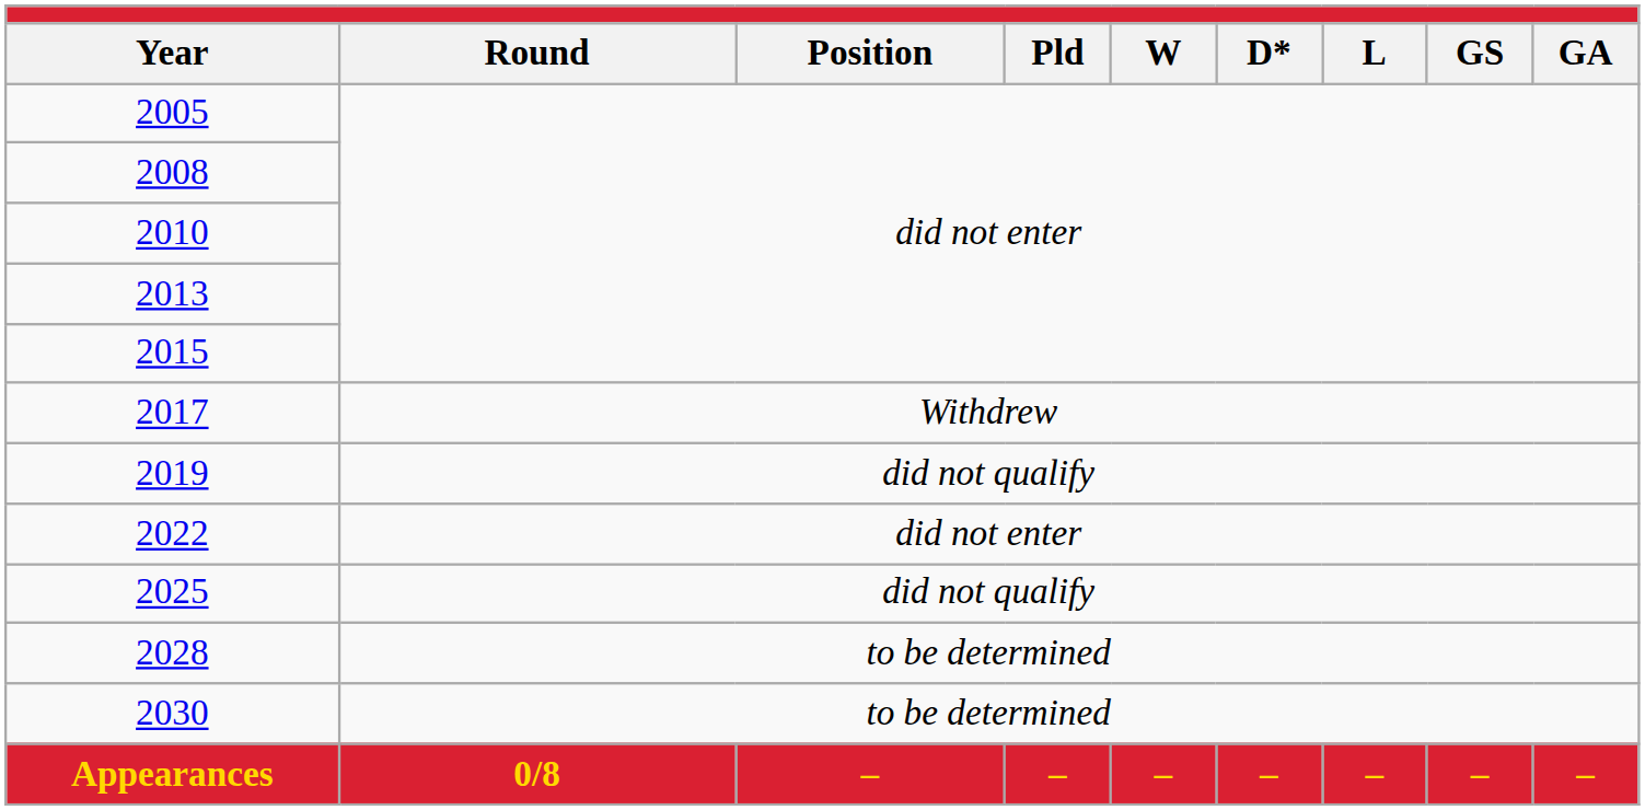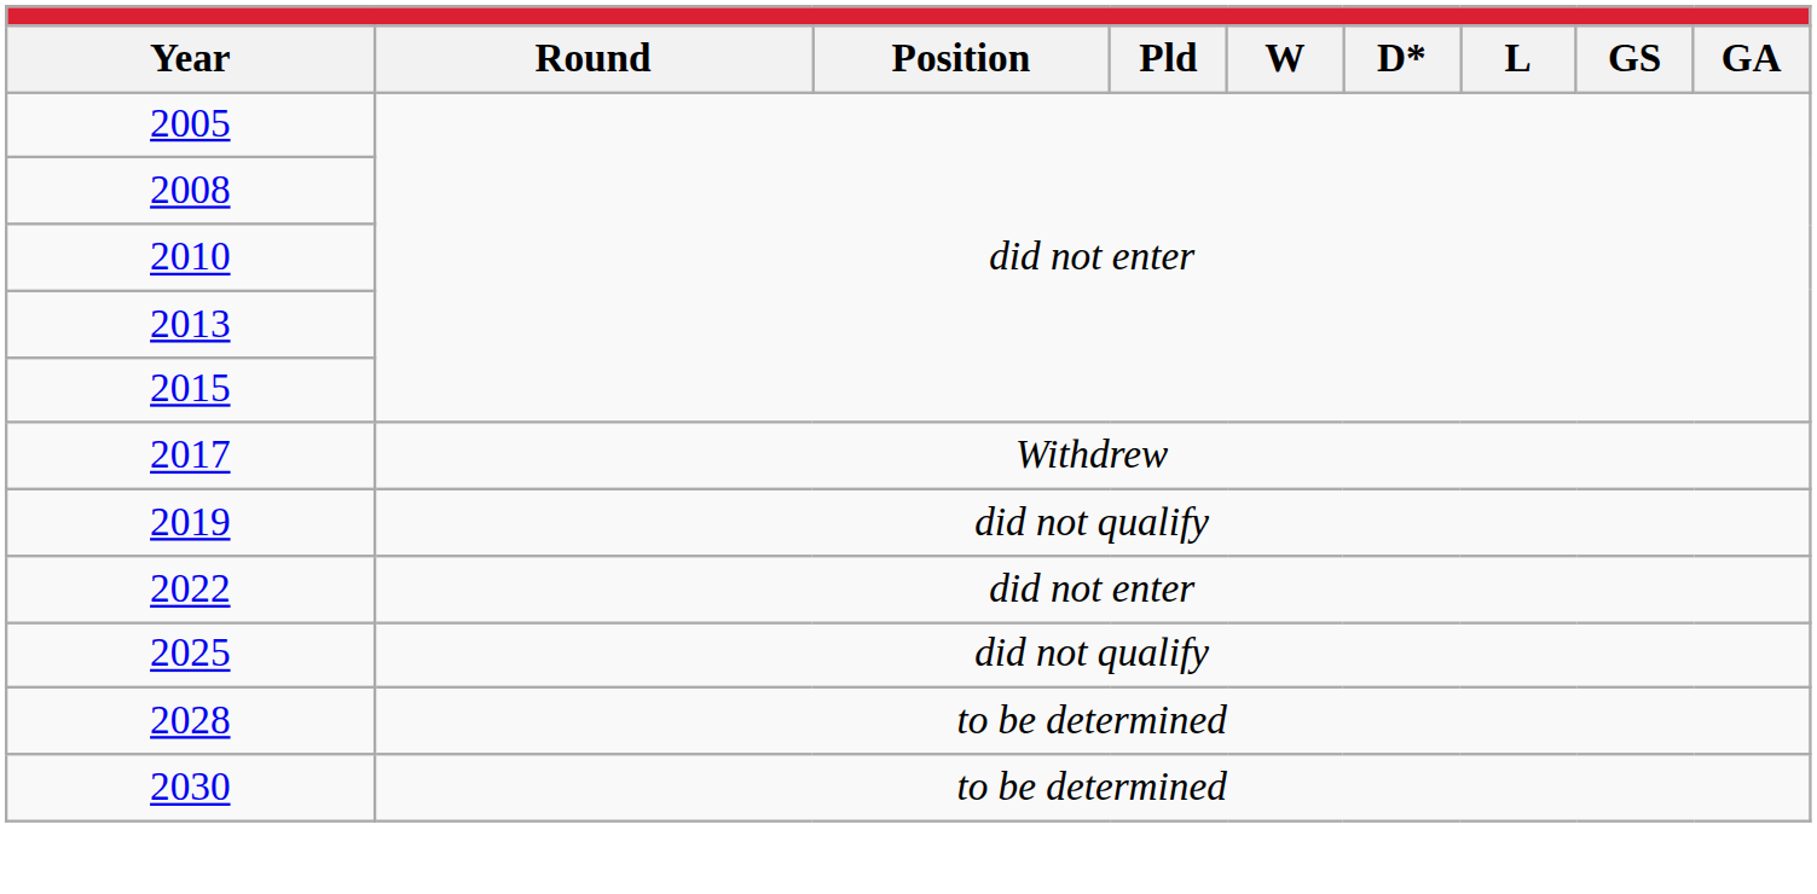- row: Appearances | 0/8 | – | – | – | – | – | – | –
